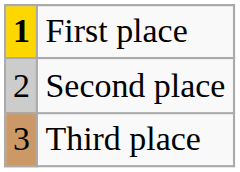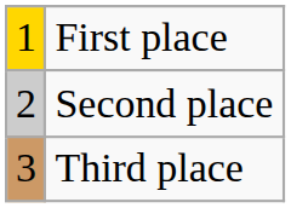First place | column 1: bold -> normal
